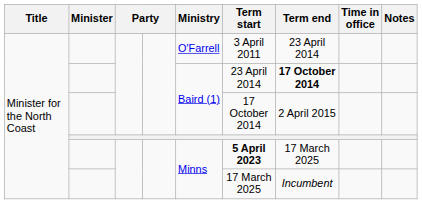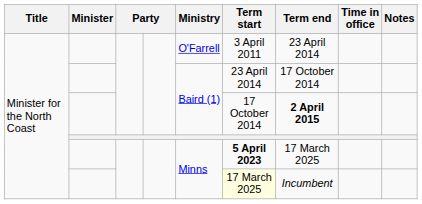row 3 | Term end: bold -> normal
row 4 | Term end: normal -> bold
row 7 | Term start: no background -> lightyellow background
